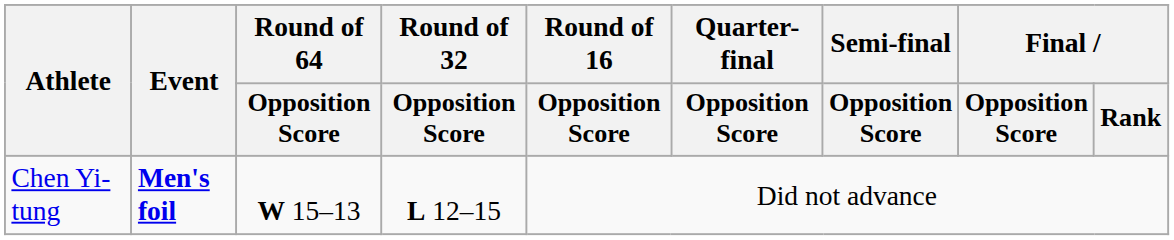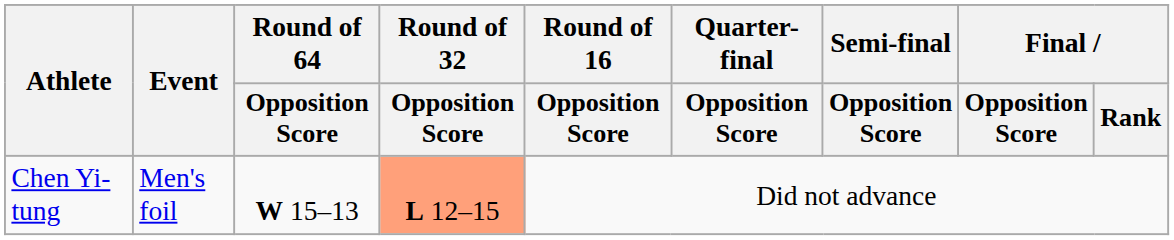Chen Yi-tung | Event: bold -> normal
Chen Yi-tung | Round of 32 / Opposition Score: no background -> lightsalmon background
